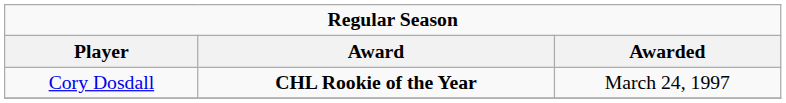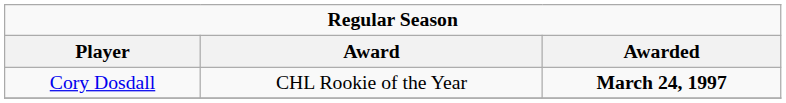Cory Dosdall | Award: bold -> normal
Cory Dosdall | Awarded: normal -> bold
